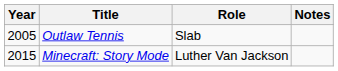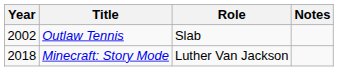Outlaw Tennis | Year: 2005 -> 2002
Minecraft: Story Mode | Year: 2015 -> 2018
